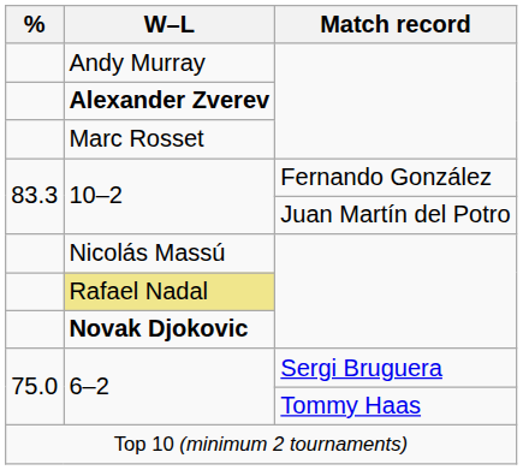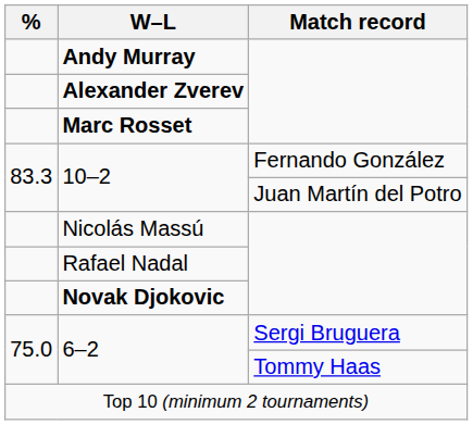Andy Murray | W–L: normal -> bold
Marc Rosset | W–L: normal -> bold
Rafael Nadal | W–L: khaki background -> no background
